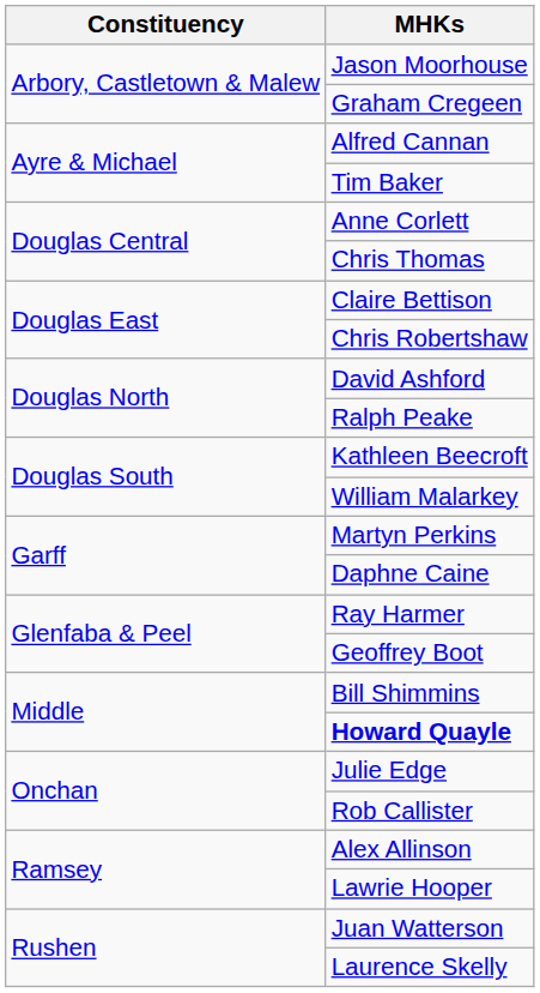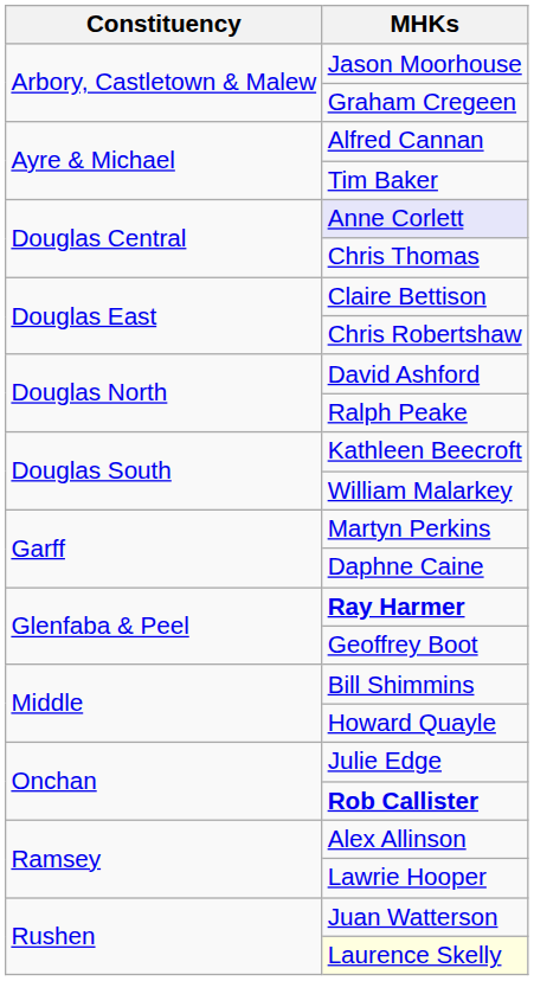Anne Corlett | MHKs: no background -> lavender background
Ray Harmer | MHKs: normal -> bold
Howard Quayle | MHKs: bold -> normal
Rob Callister | MHKs: normal -> bold
Laurence Skelly | MHKs: no background -> lightyellow background
